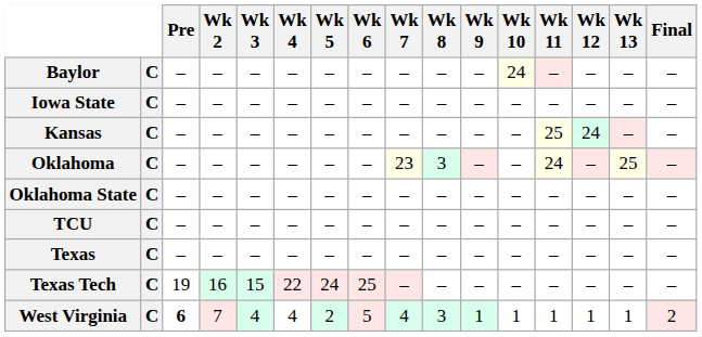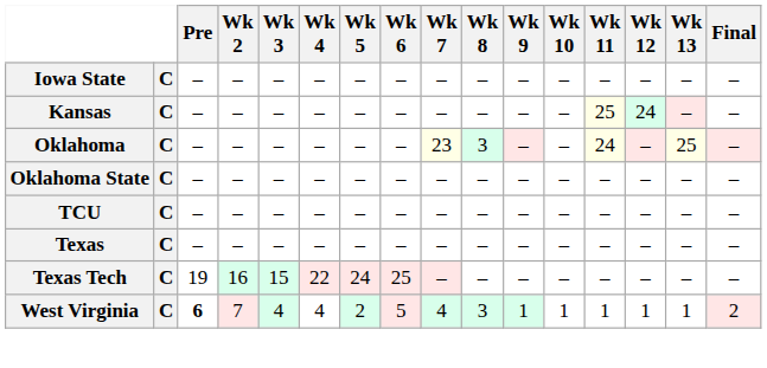- row: Baylor | C | – | – | – | – | – | – | – | – | – | 24 | – | – | – | –
